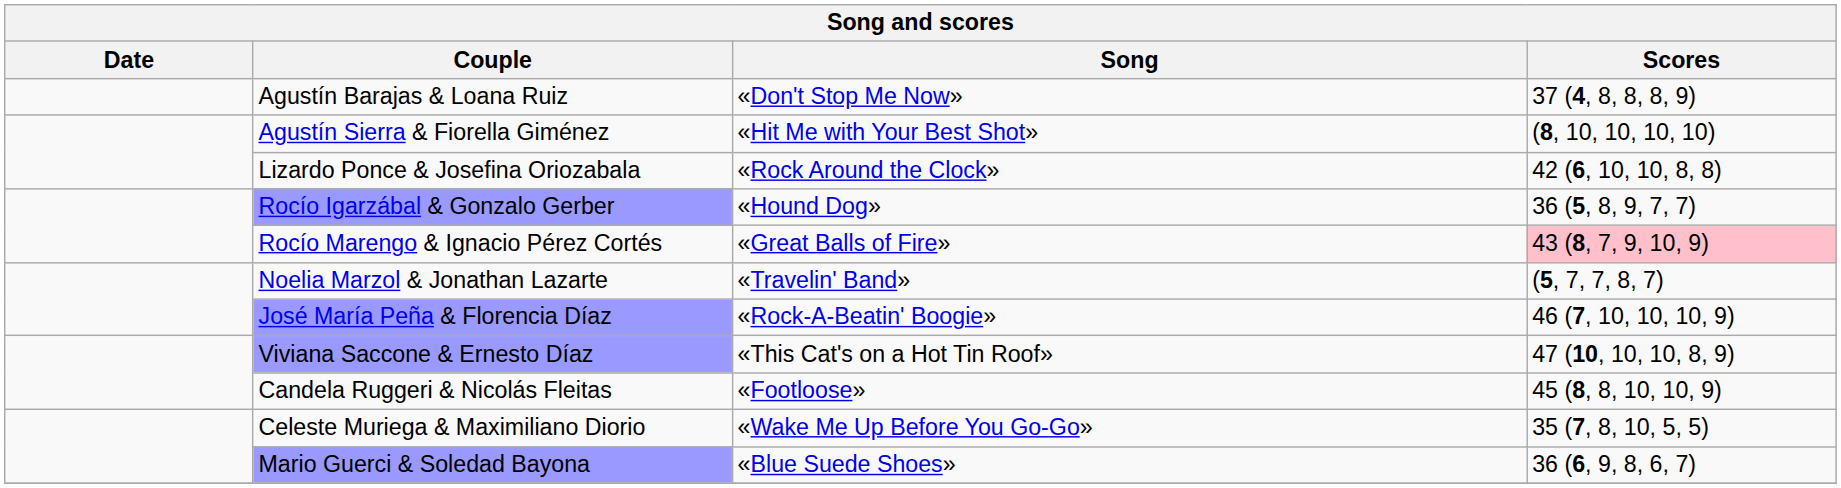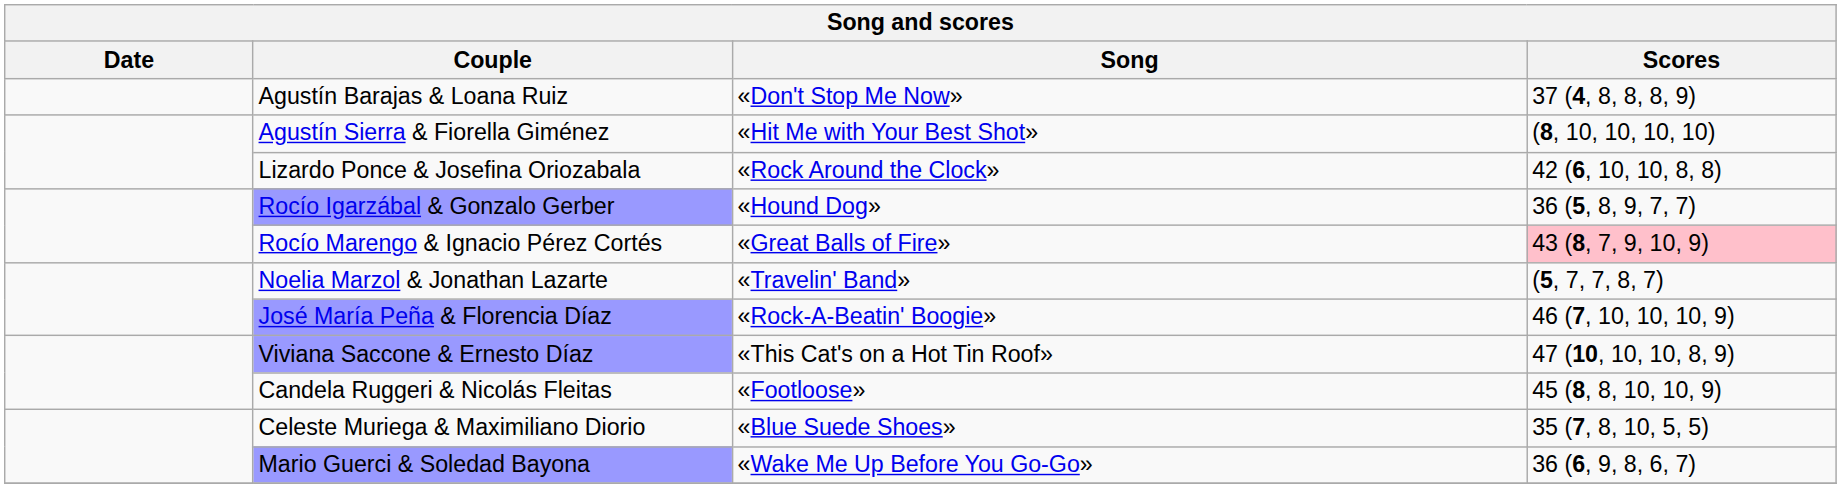Celeste Muriega & Maximiliano Diorio | Song: «Wake Me Up Before You Go-Go» -> «Blue Suede Shoes»
Mario Guerci & Soledad Bayona | Song: «Blue Suede Shoes» -> «Wake Me Up Before You Go-Go»
